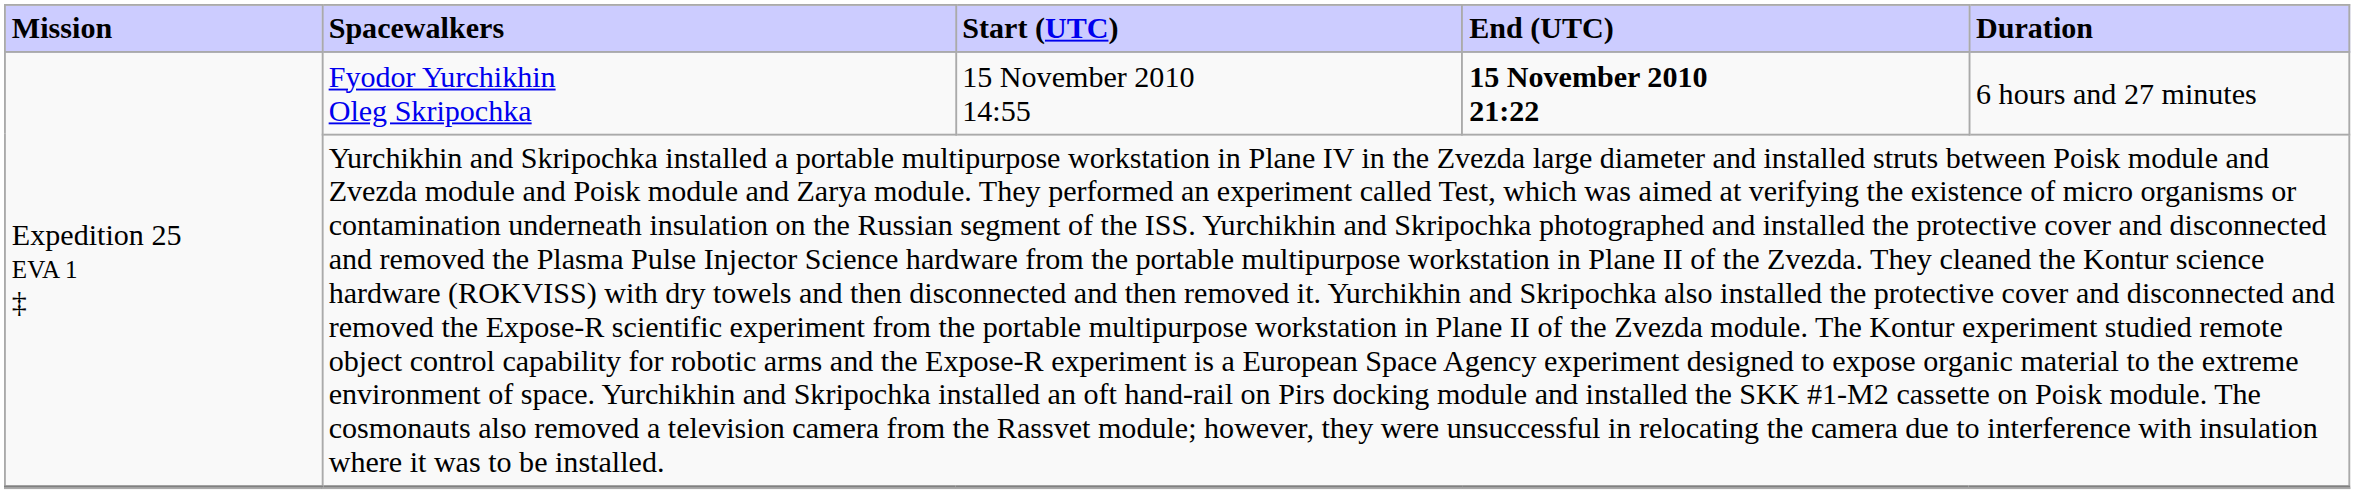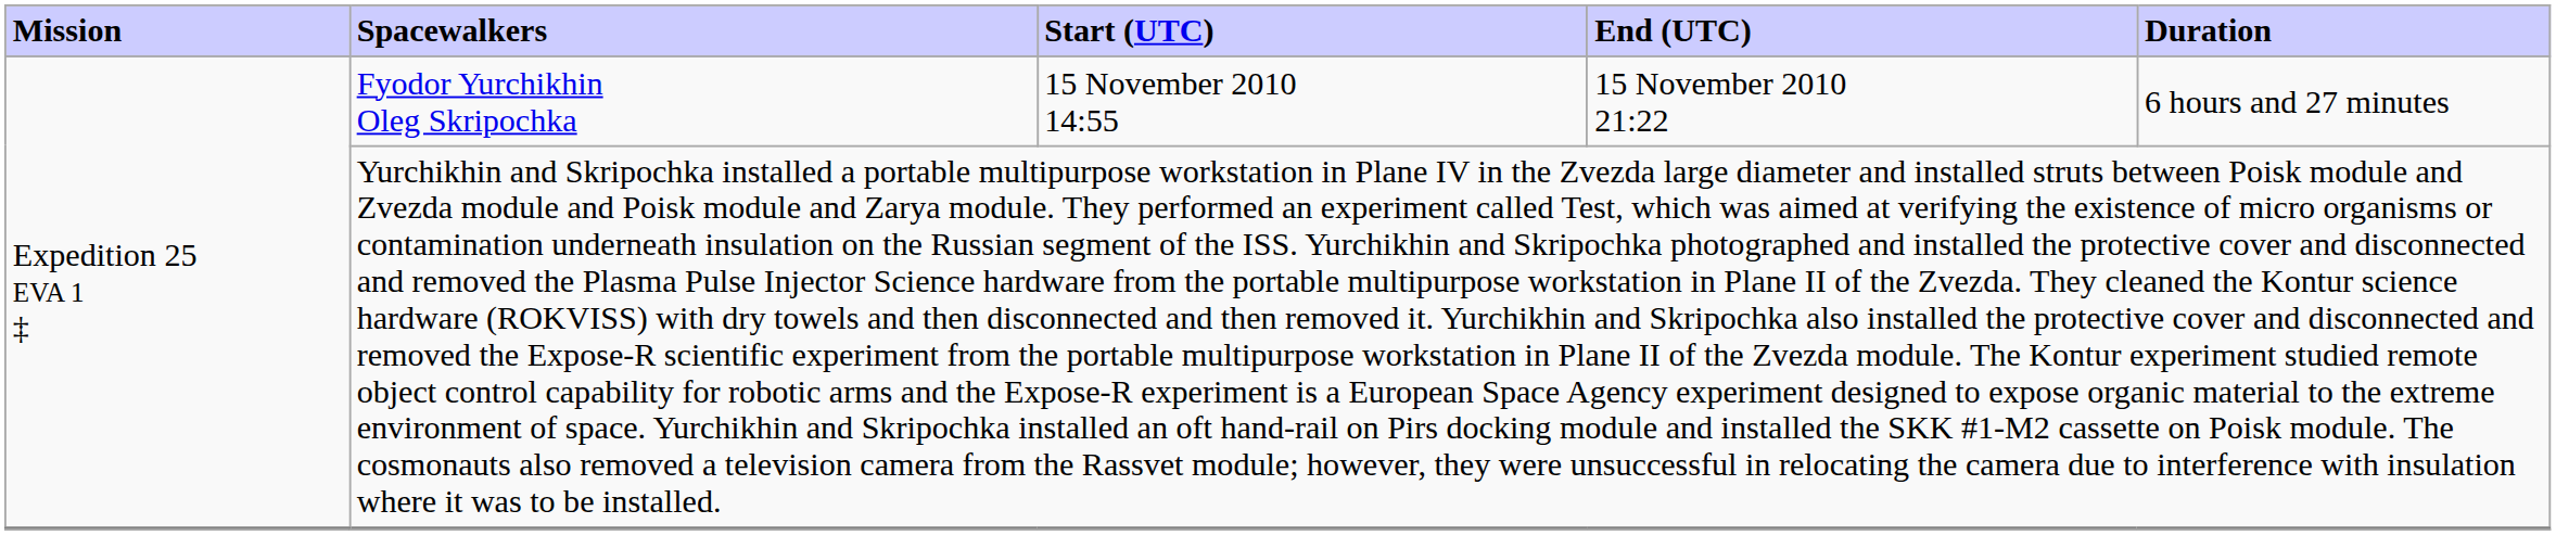Fyodor Yurchikhin Oleg Skripochka | End (UTC): bold -> normal
